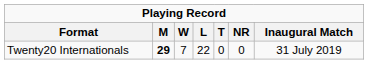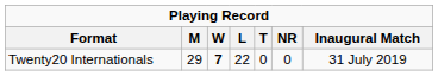Twenty20 Internationals | M: bold -> normal
Twenty20 Internationals | W: normal -> bold
